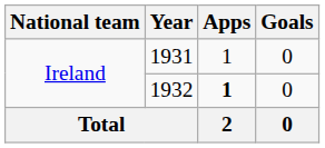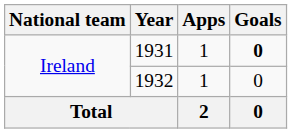1931 | Goals: normal -> bold
1932 | Apps: bold -> normal
